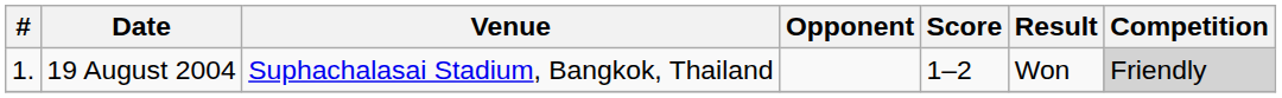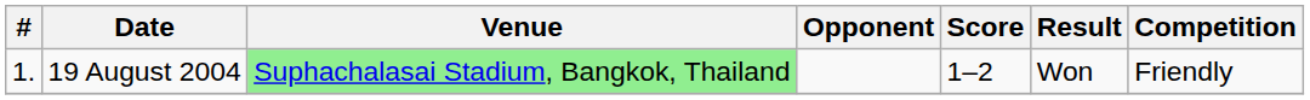19 August 2004 | Venue: no background -> lightgreen background
19 August 2004 | Competition: lightgrey background -> no background
